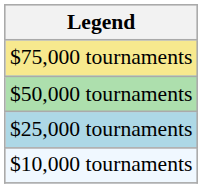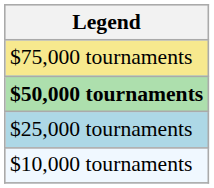row 3 | column 1: normal -> bold
